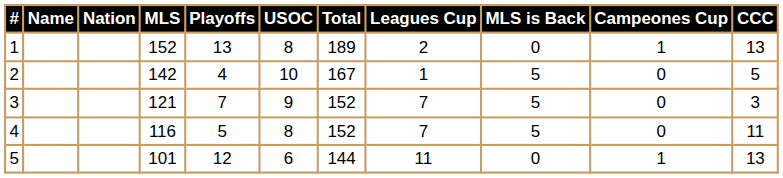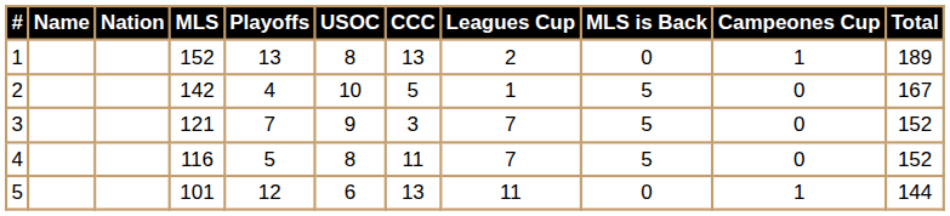columns swapped: CCC <-> Total
